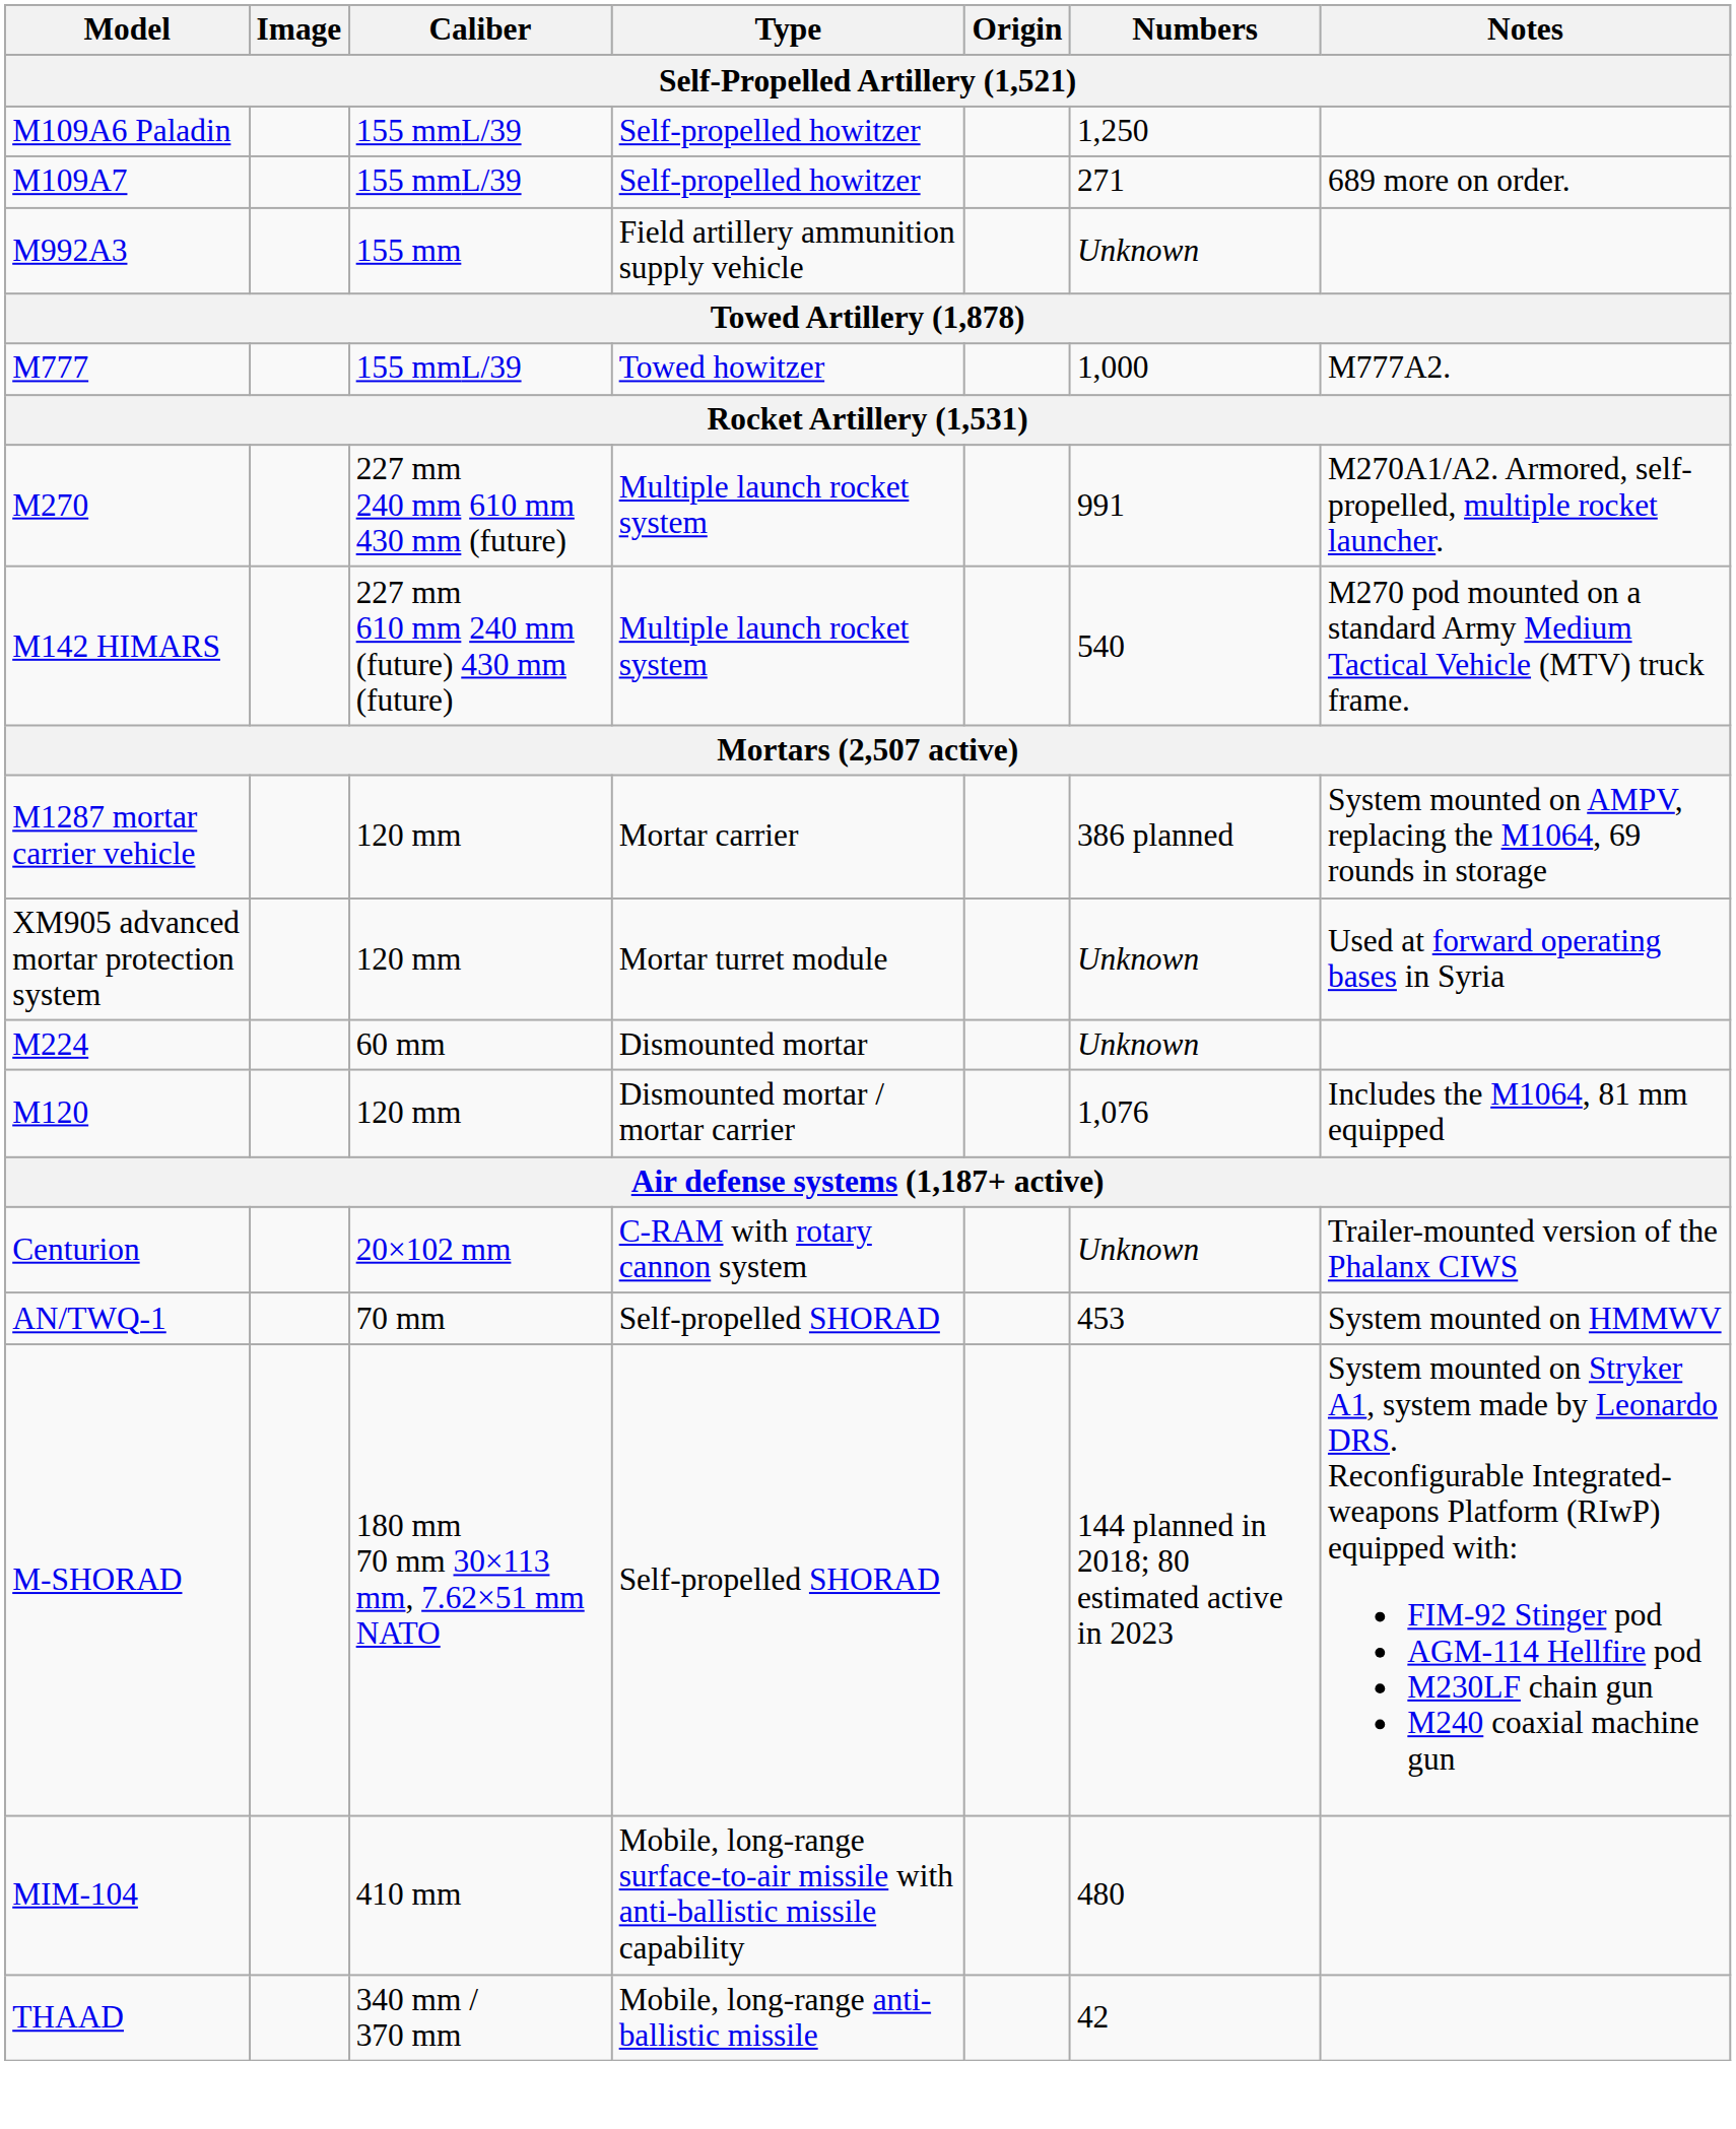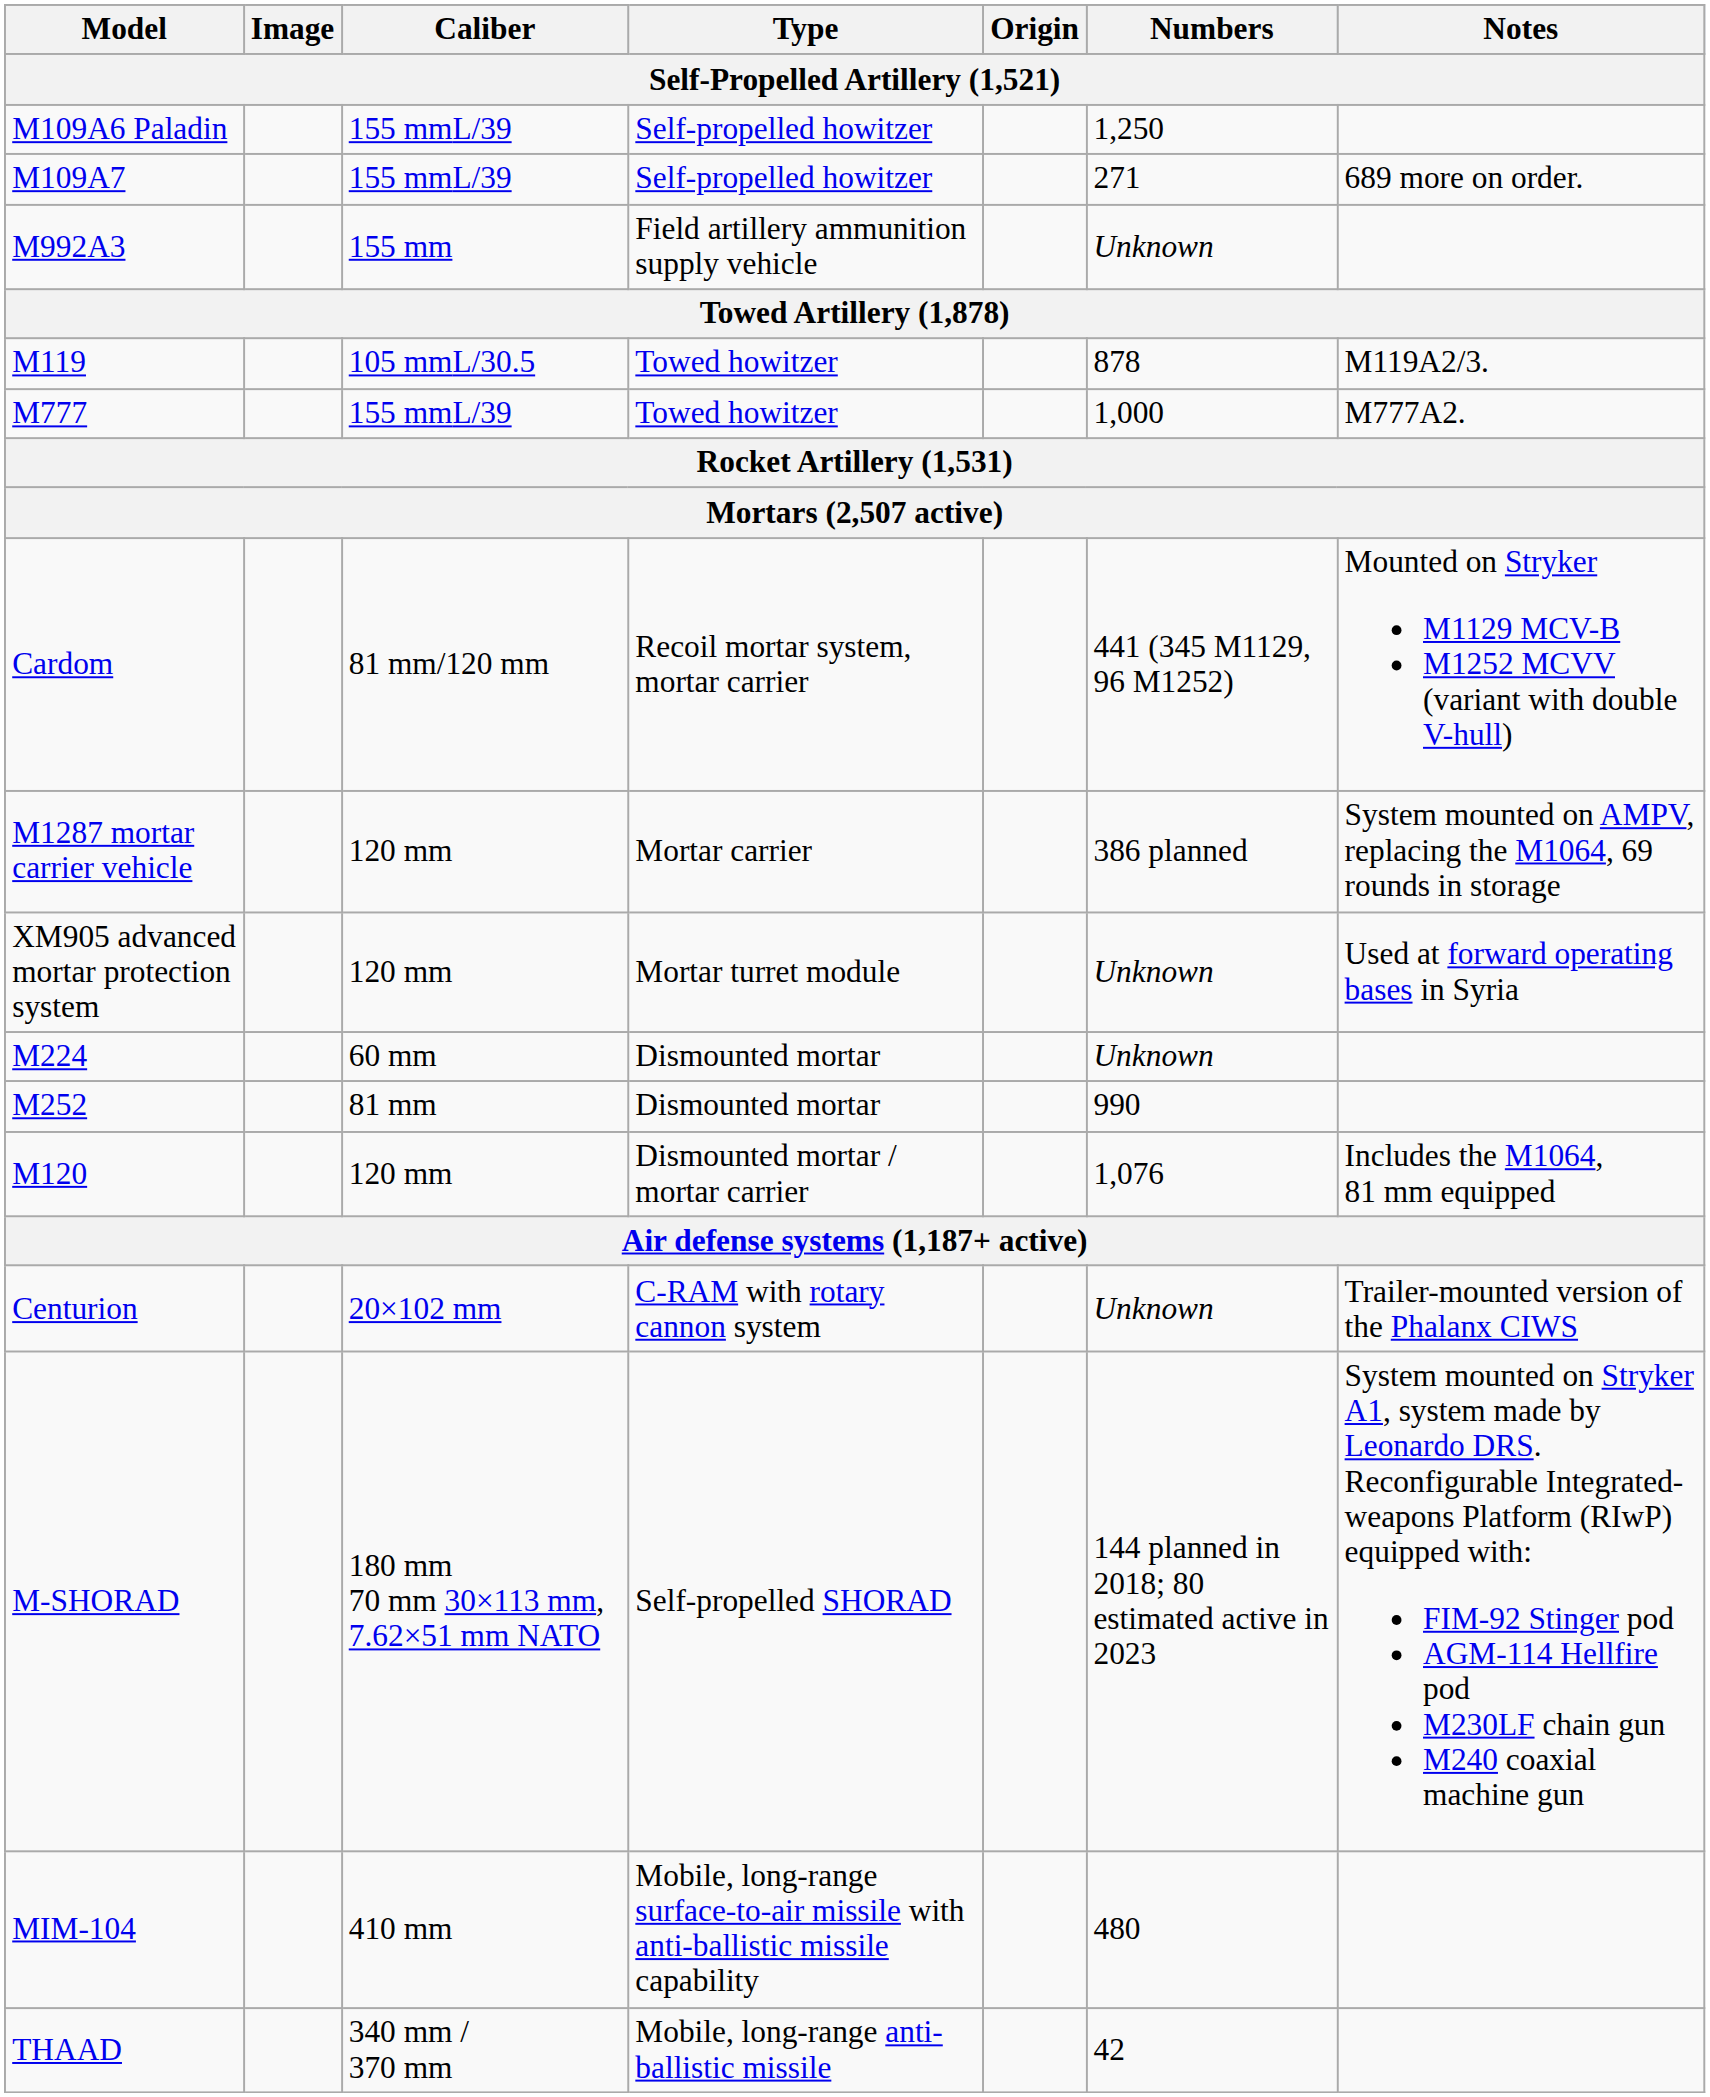+ row: M119 | 105 mmL/30.5 | Towed howitzer | 878 | M119A2/3.
- row: M270 | 227 mm 240 mm 610 mm 430 mm (future) | Multiple launch rocket system | 991 | M270A1/A2. Armored, self-propelled, multiple rocket launcher.
- row: M142 HIMARS | 227 mm 610 mm 240 mm (future) 430 mm (future) | Multiple launch rocket system | 540 | M270 pod mounted on a standard Army Medium Tactical Vehicle (MTV) truck frame.
+ row: Cardom | 81 mm/120 mm | Recoil mortar system, mortar carrier | 441 (345 M1129, 96 M1252) | Mounted on Stryker M1129 MCV-B M1252 MCVV (variant with double V-hull)
+ row: M252 | 81 mm | Dismounted mortar | 990
- row: AN/TWQ-1 | 70 mm | Self-propelled SHORAD | 453 | System mounted on HMMWV
